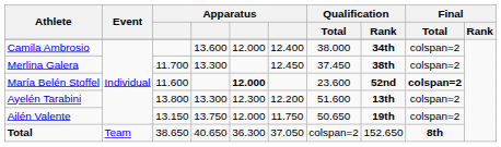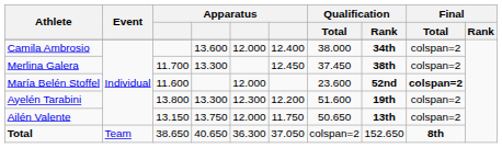María Belén Stoffel | column 5: bold -> normal
Ayelén Tarabini | Qualification / Rank: 13th -> 19th
Ailén Valente | Qualification / Rank: 19th -> 13th
